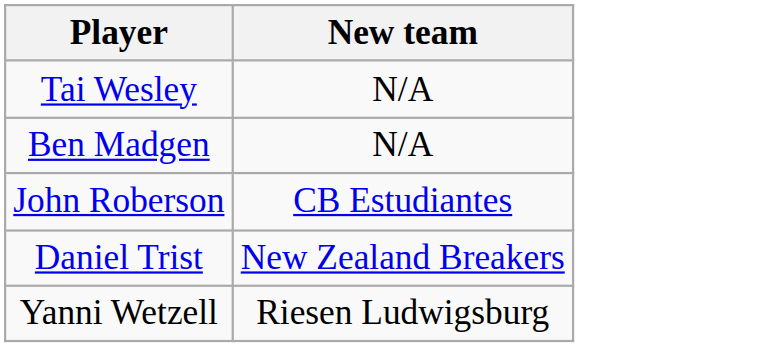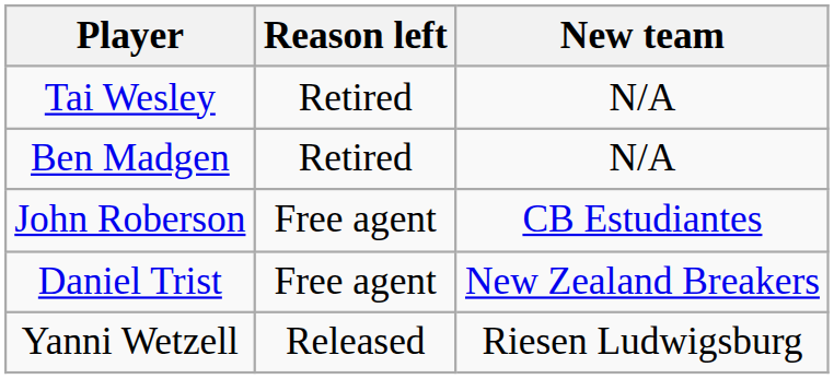+ column: Reason left | Retired | Retired | Free agent | Free agent | Released
